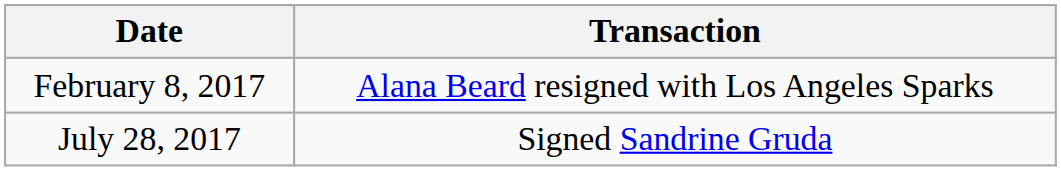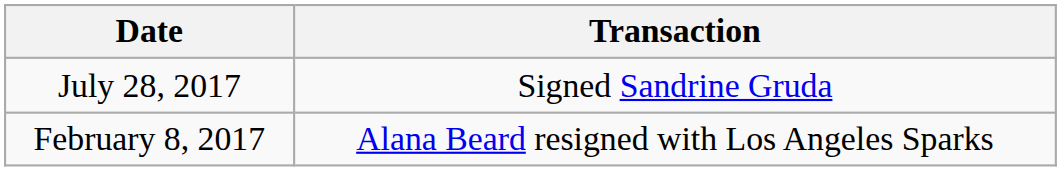rows swapped: February 8, 2017 <-> July 28, 2017
